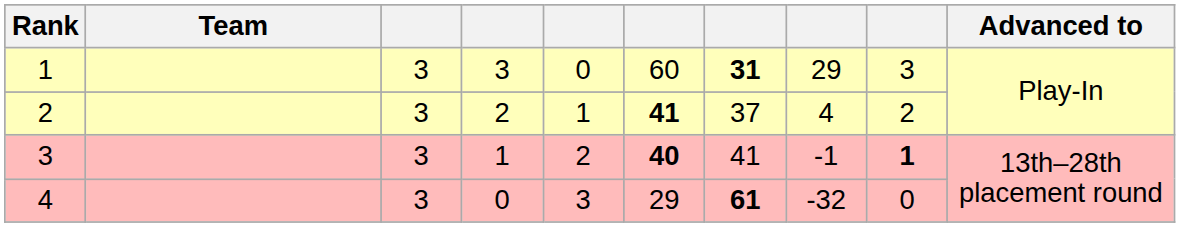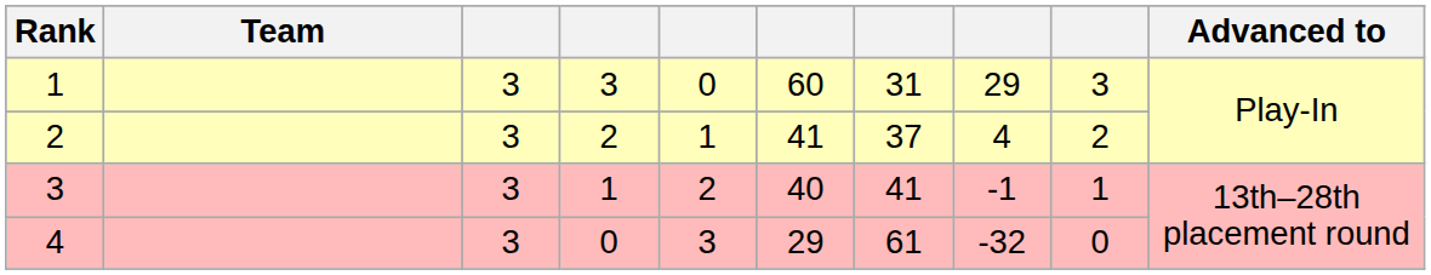row 2 | column 7: bold -> normal
row 3 | column 6: bold -> normal
row 4 | column 6: bold -> normal
row 4 | column 9: bold -> normal
row 5 | column 7: bold -> normal
